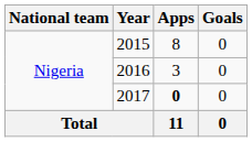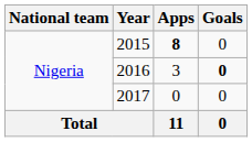2015 | Apps: normal -> bold
2016 | Goals: normal -> bold
2017 | Apps: bold -> normal
